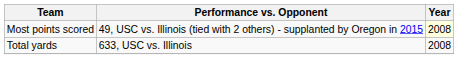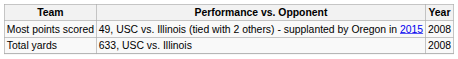Most points scored | Year: lightyellow background -> no background
